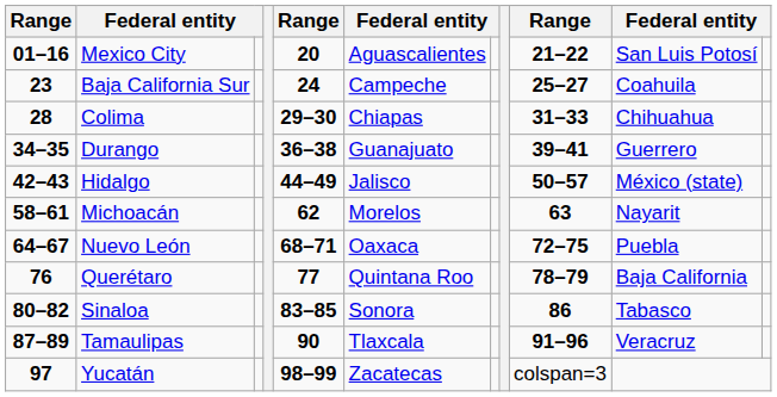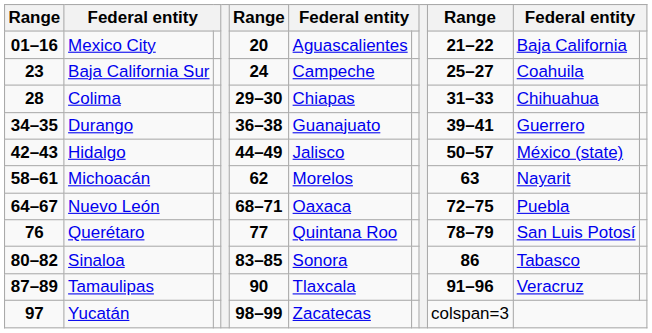Mexico City | column 10: San Luis Potosí -> Baja California
Querétaro | column 10: Baja California -> San Luis Potosí
